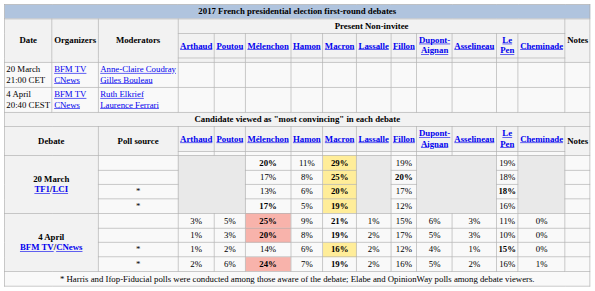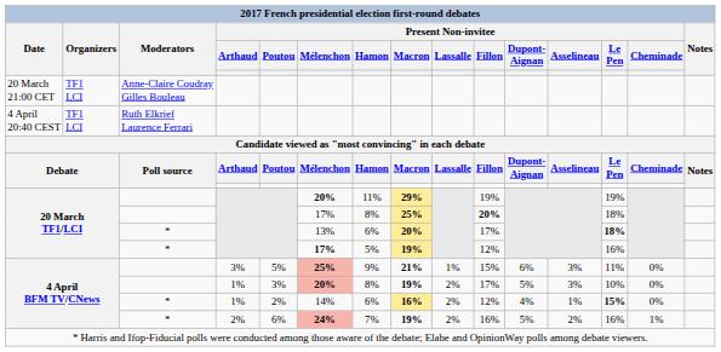20 March 21:00 CET | Organizers: BFM TV CNews -> TF1 LCI
4 April 20:40 CEST | Organizers: BFM TV CNews -> TF1 LCI
